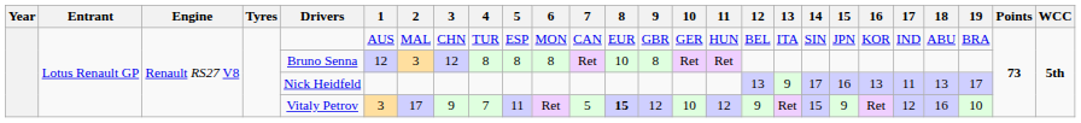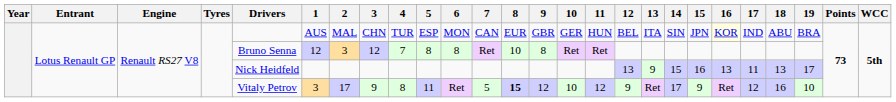row 2 | 16: no background -> lightyellow background
row 3 | 4: 8 -> 7
row 4 | 14: 17 -> 15
row 5 | 4: 7 -> 8
row 5 | 14: 15 -> 17
